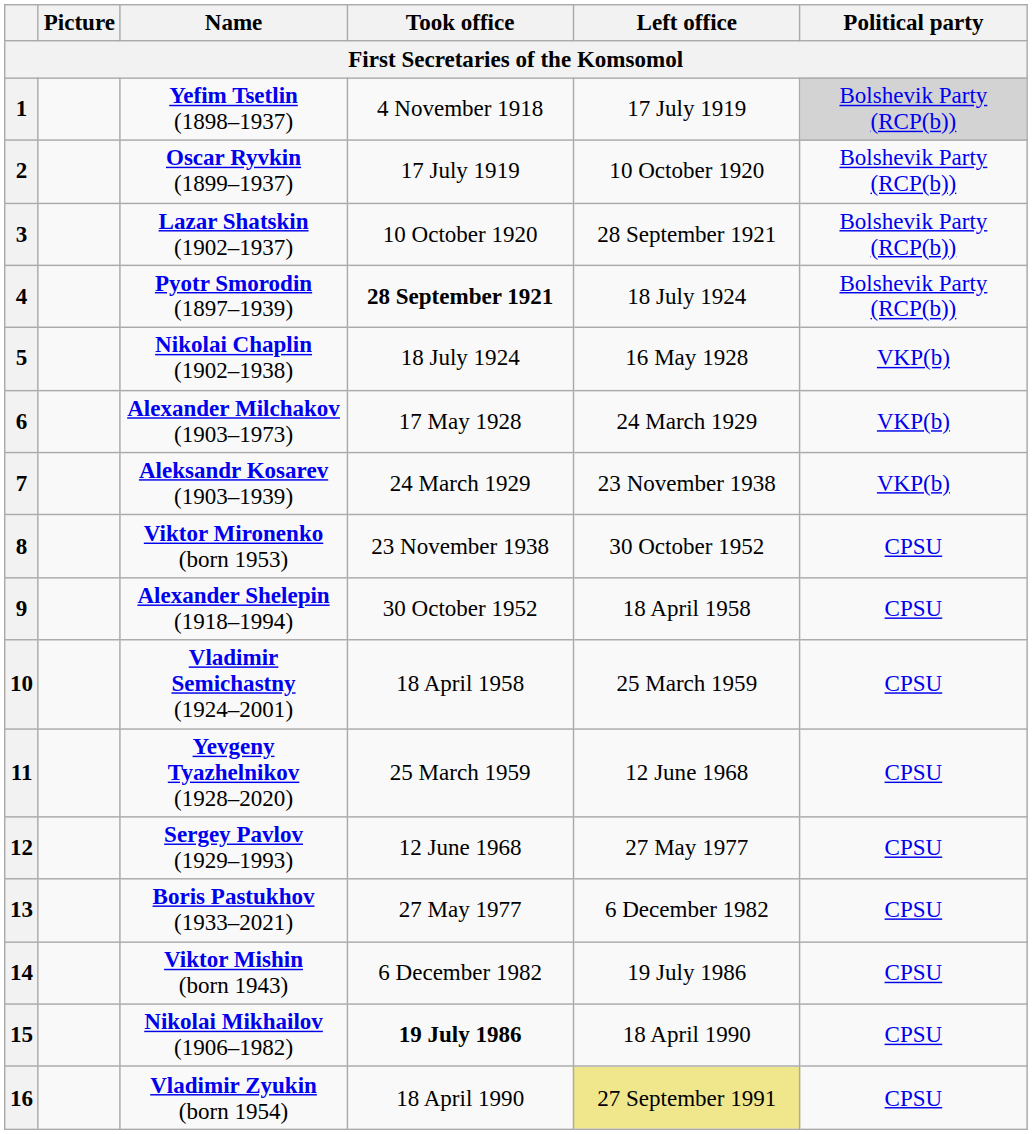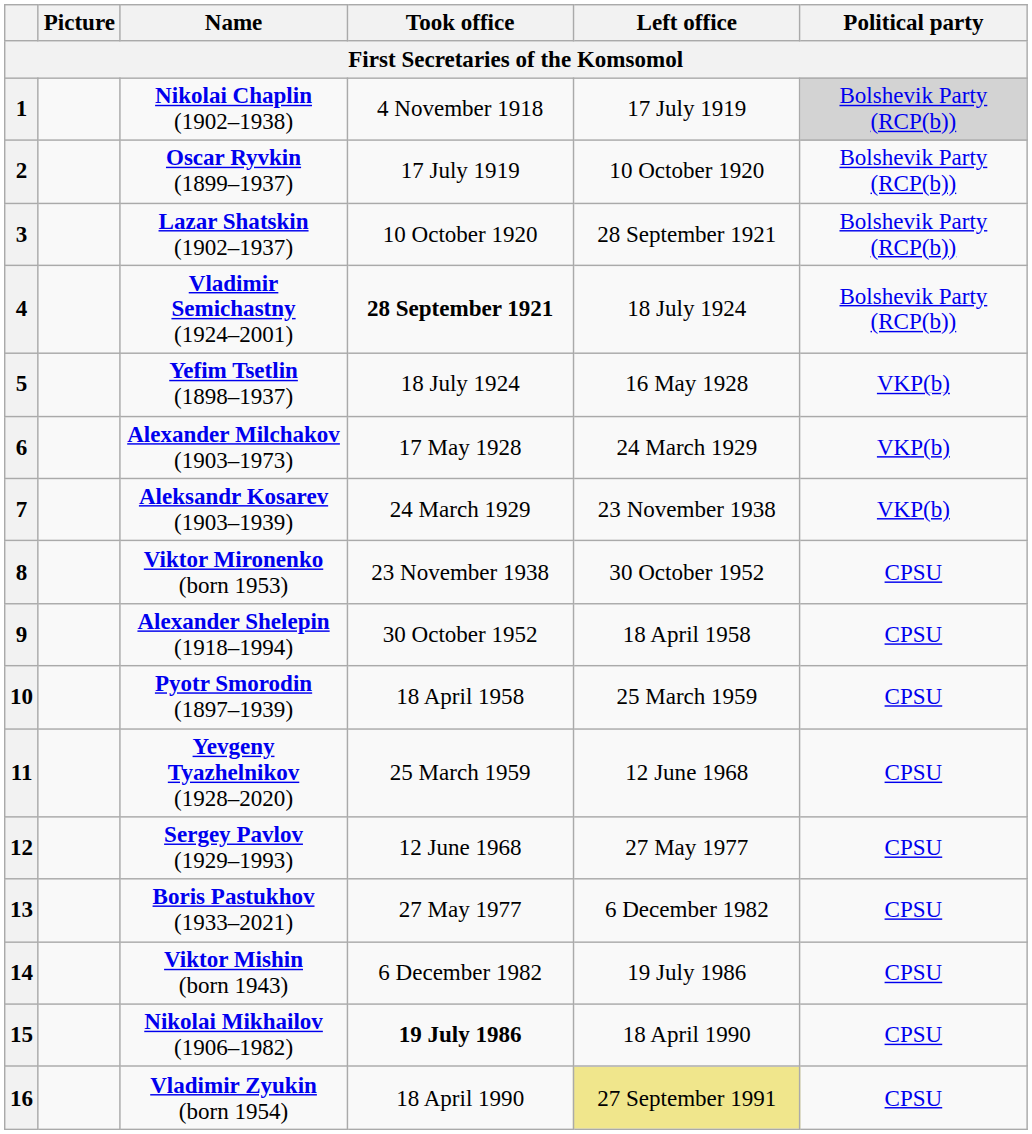1 | Name: Yefim Tsetlin (1898–1937) -> Nikolai Chaplin (1902–1938)
4 | Name: Pyotr Smorodin (1897–1939) -> Vladimir Semichastny (1924–2001)
5 | Name: Nikolai Chaplin (1902–1938) -> Yefim Tsetlin (1898–1937)
10 | Name: Vladimir Semichastny (1924–2001) -> Pyotr Smorodin (1897–1939)
